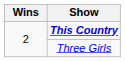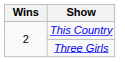This Country | Show: bold -> normal
